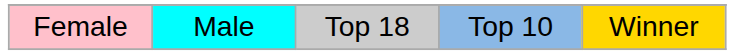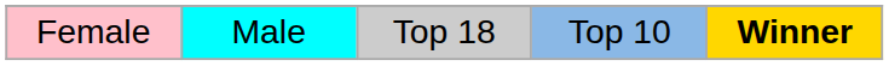Female | column 5: normal -> bold
